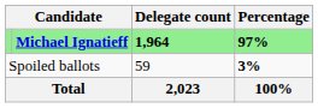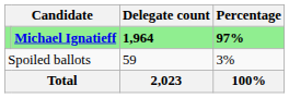Spoiled ballots | Percentage: bold -> normal
